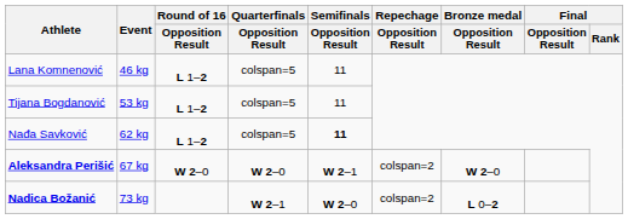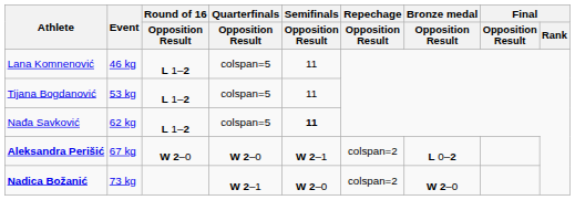Aleksandra Perišić | Bronze medal / Opposition Result: W 2–0 -> L 0–2
Nadica Božanić | Bronze medal / Opposition Result: L 0–2 -> W 2–0
